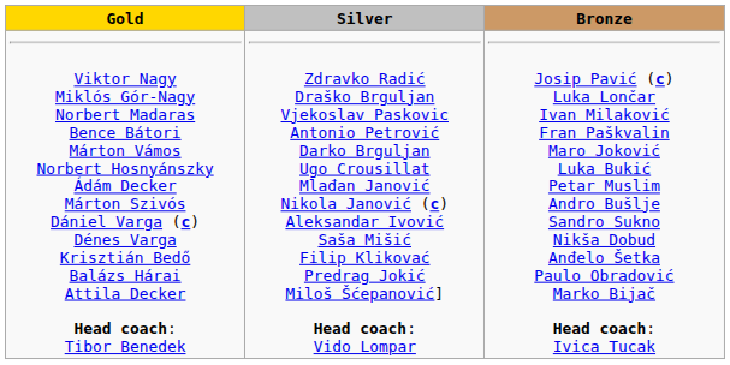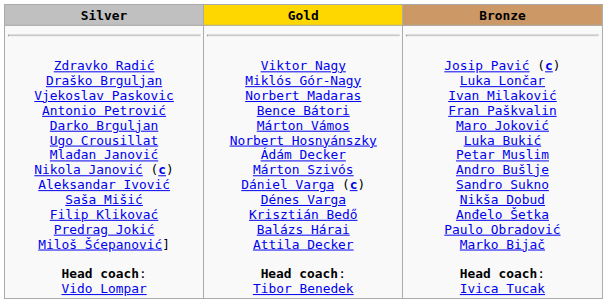columns swapped: Gold <-> Silver
